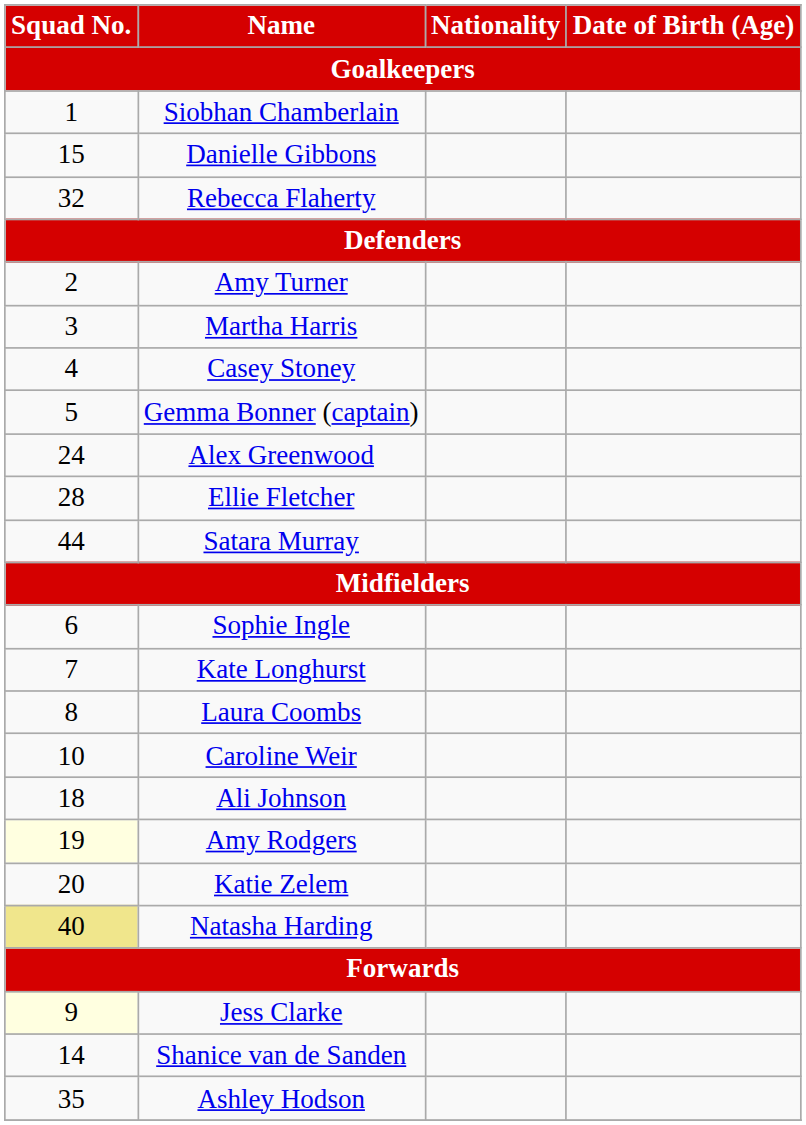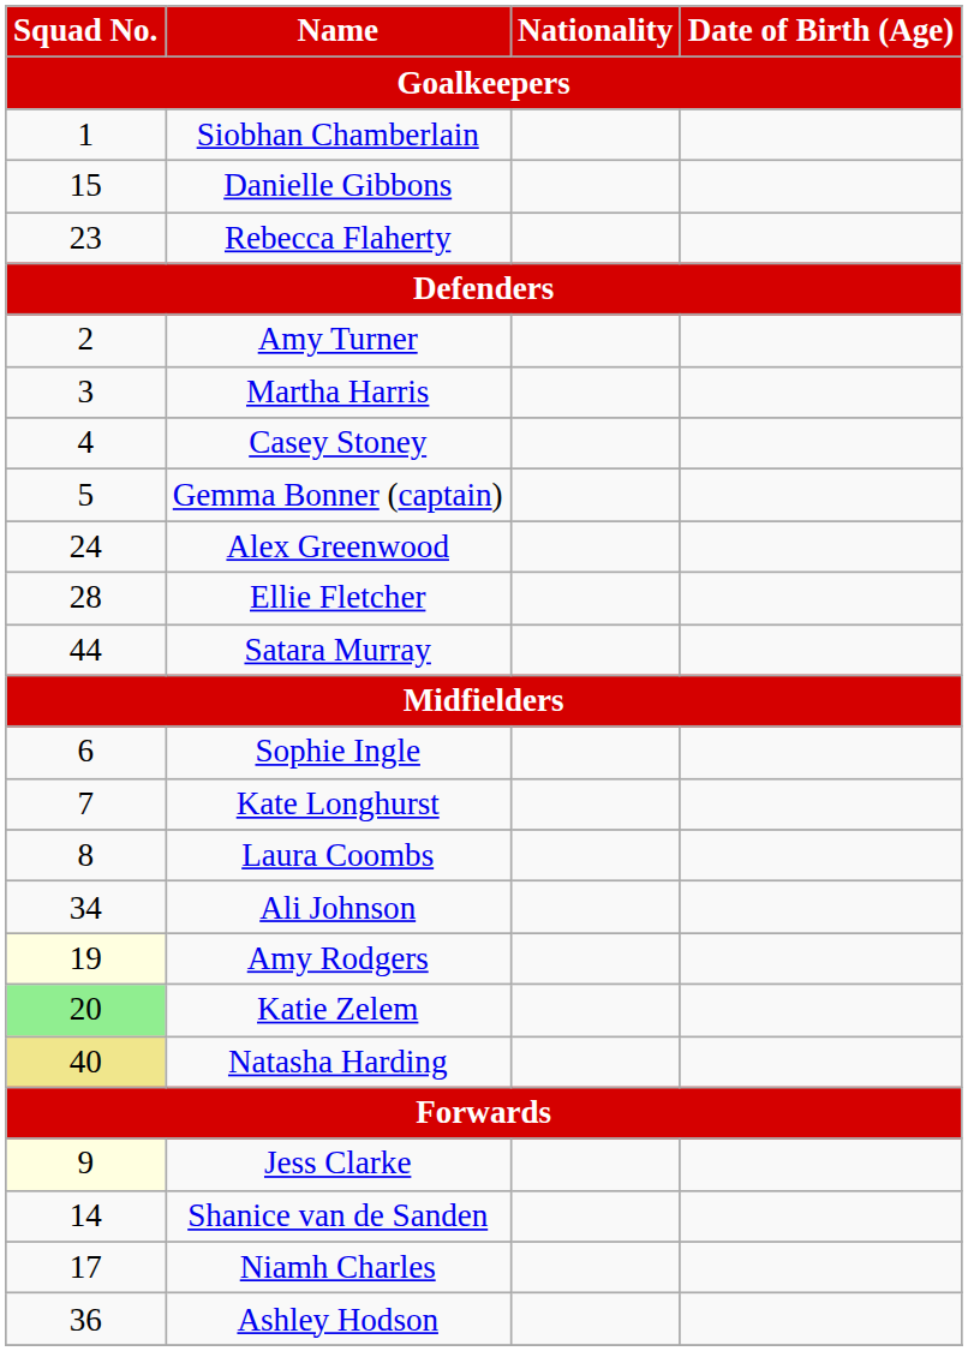Rebecca Flaherty | Squad No.: 32 -> 23
- row: 10 | Caroline Weir
Ali Johnson | Squad No.: 18 -> 34
Katie Zelem | Squad No.: no background -> lightgreen background
+ row: 17 | Niamh Charles
Ashley Hodson | Squad No.: 35 -> 36
